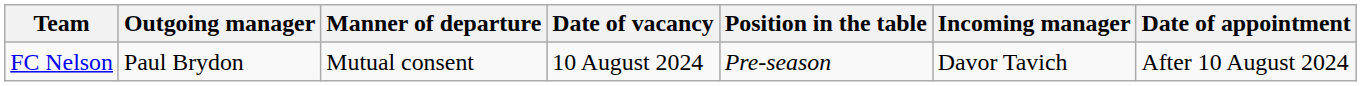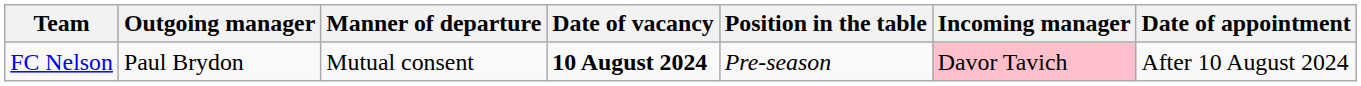FC Nelson | Date of vacancy: normal -> bold
FC Nelson | Incoming manager: no background -> pink background
